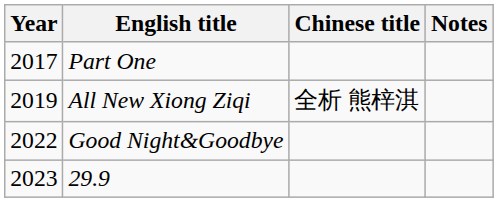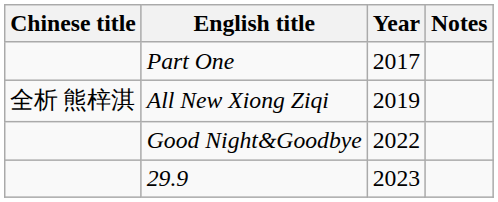columns swapped: Year <-> Chinese title
